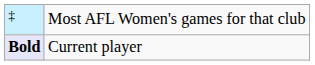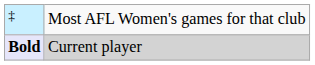Bold | column 2: no background -> lightgrey background
